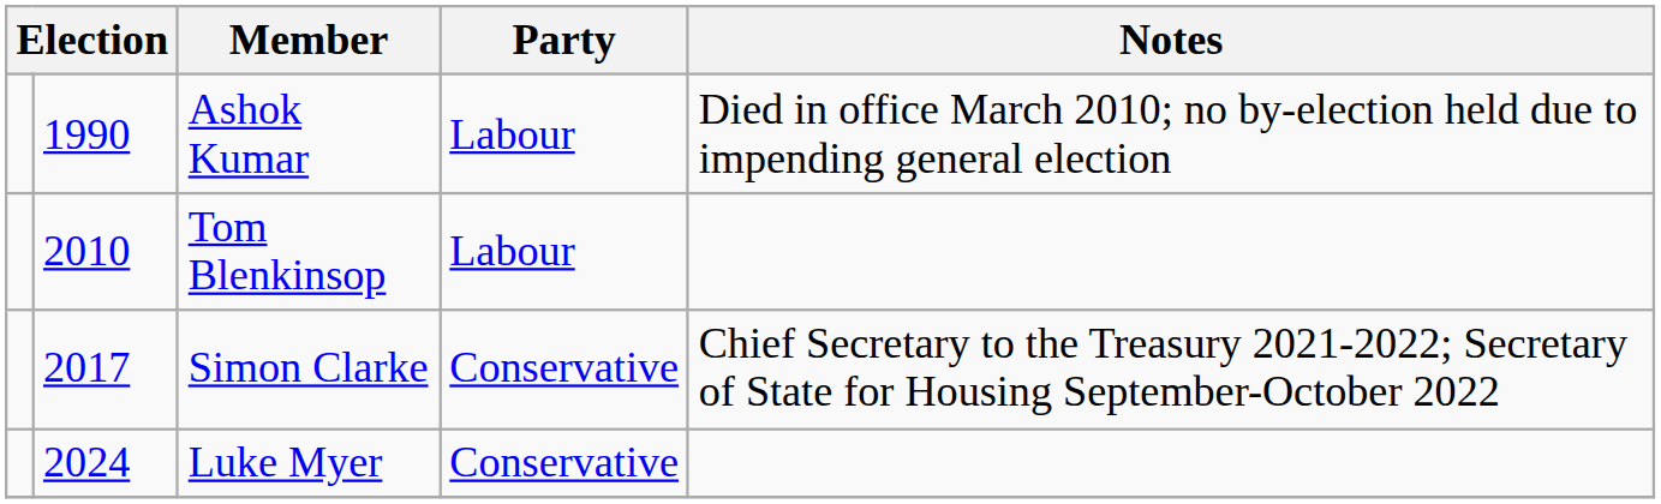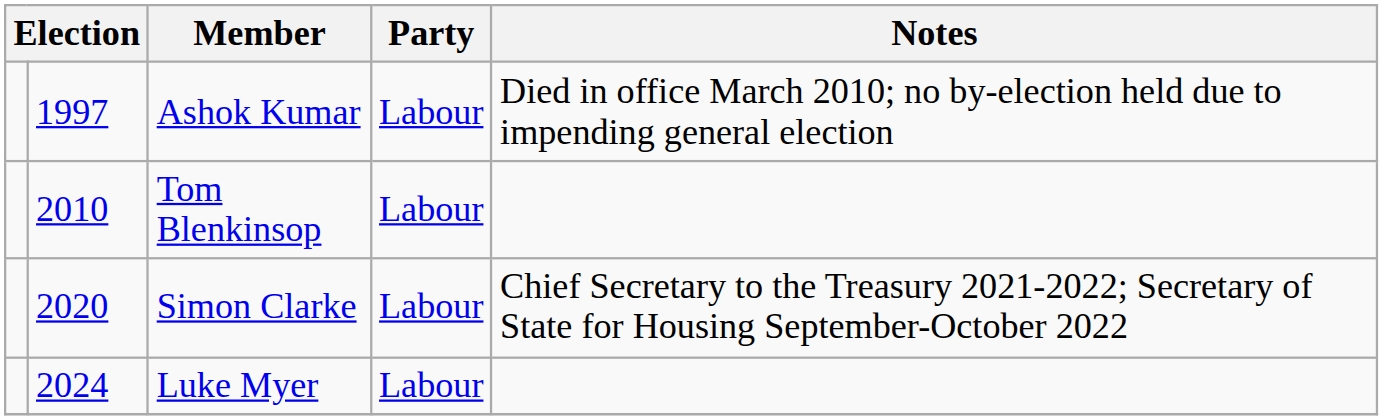Ashok Kumar | column 2: 1990 -> 1997
Simon Clarke | column 2: 2017 -> 2020
Simon Clarke | Party: Conservative -> Labour
Luke Myer | Party: Conservative -> Labour
